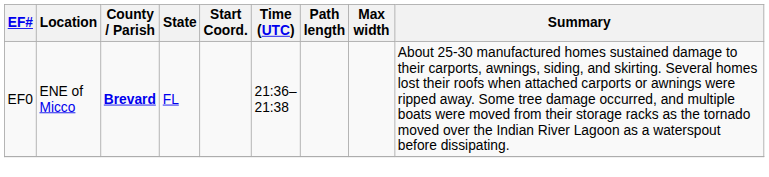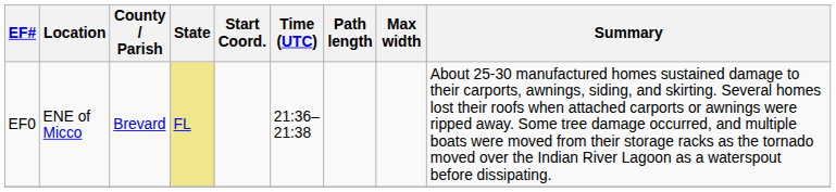EF0 | County / Parish: bold -> normal
EF0 | State: no background -> khaki background
